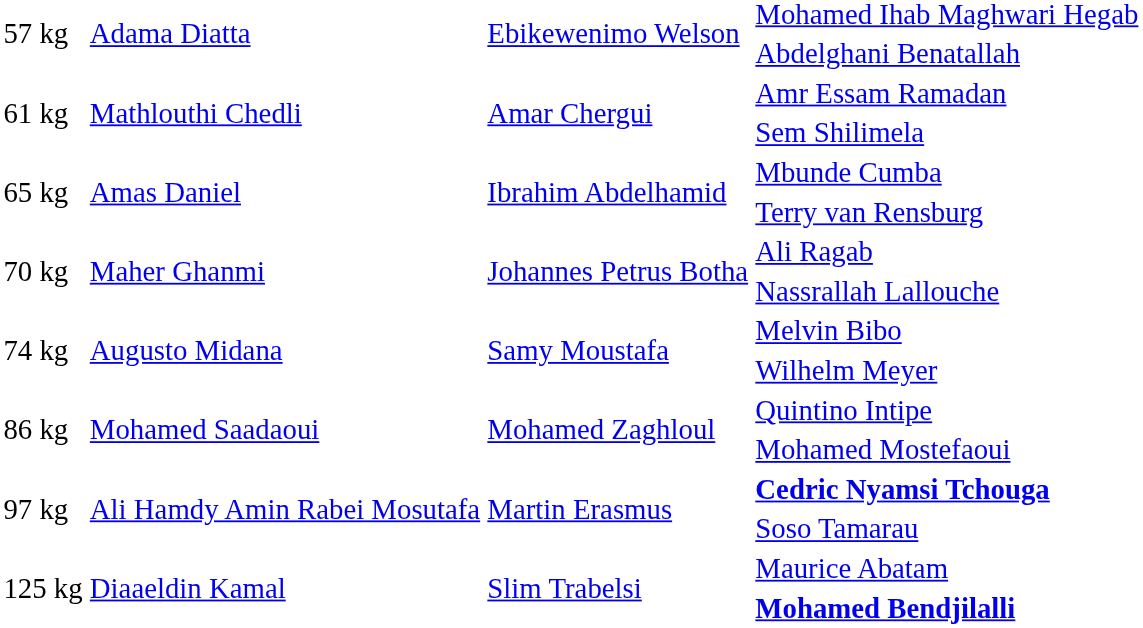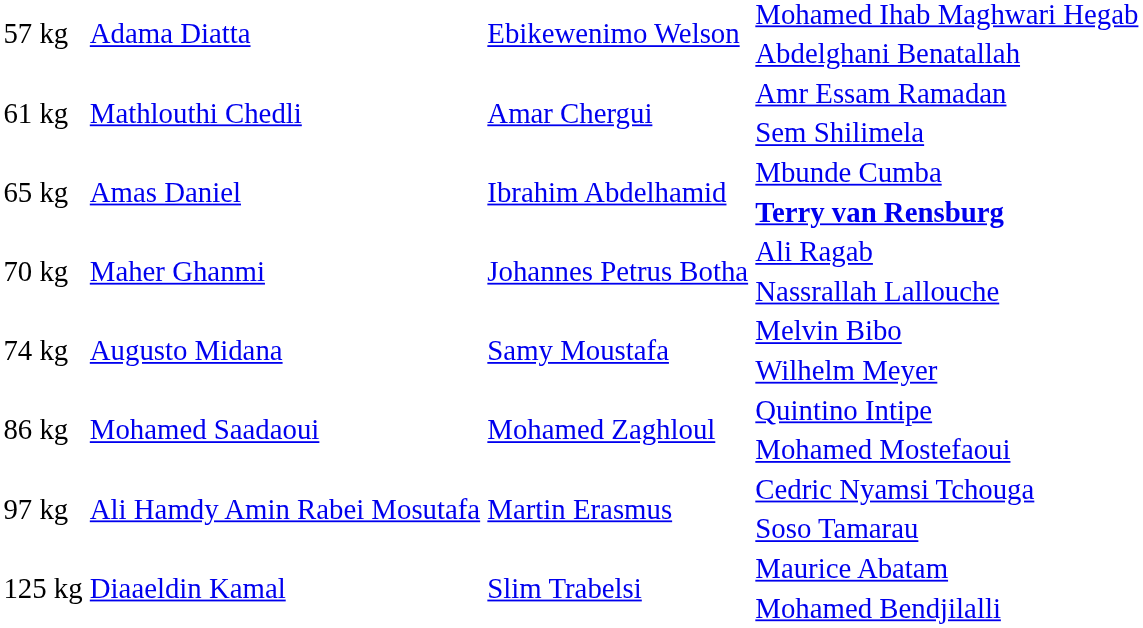Terry van Rensburg | column 4: normal -> bold
Cedric Nyamsi Tchouga | column 4: bold -> normal
Mohamed Bendjilalli | column 4: bold -> normal
